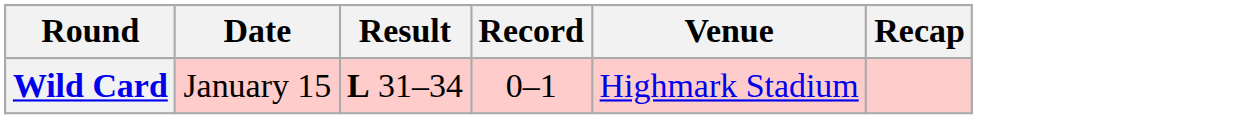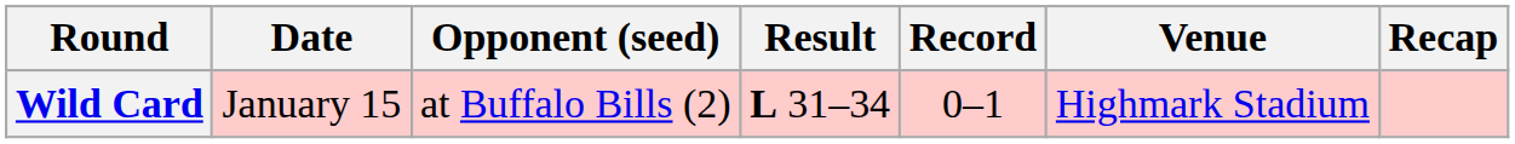+ column: Opponent (seed) | at Buffalo Bills (2)
